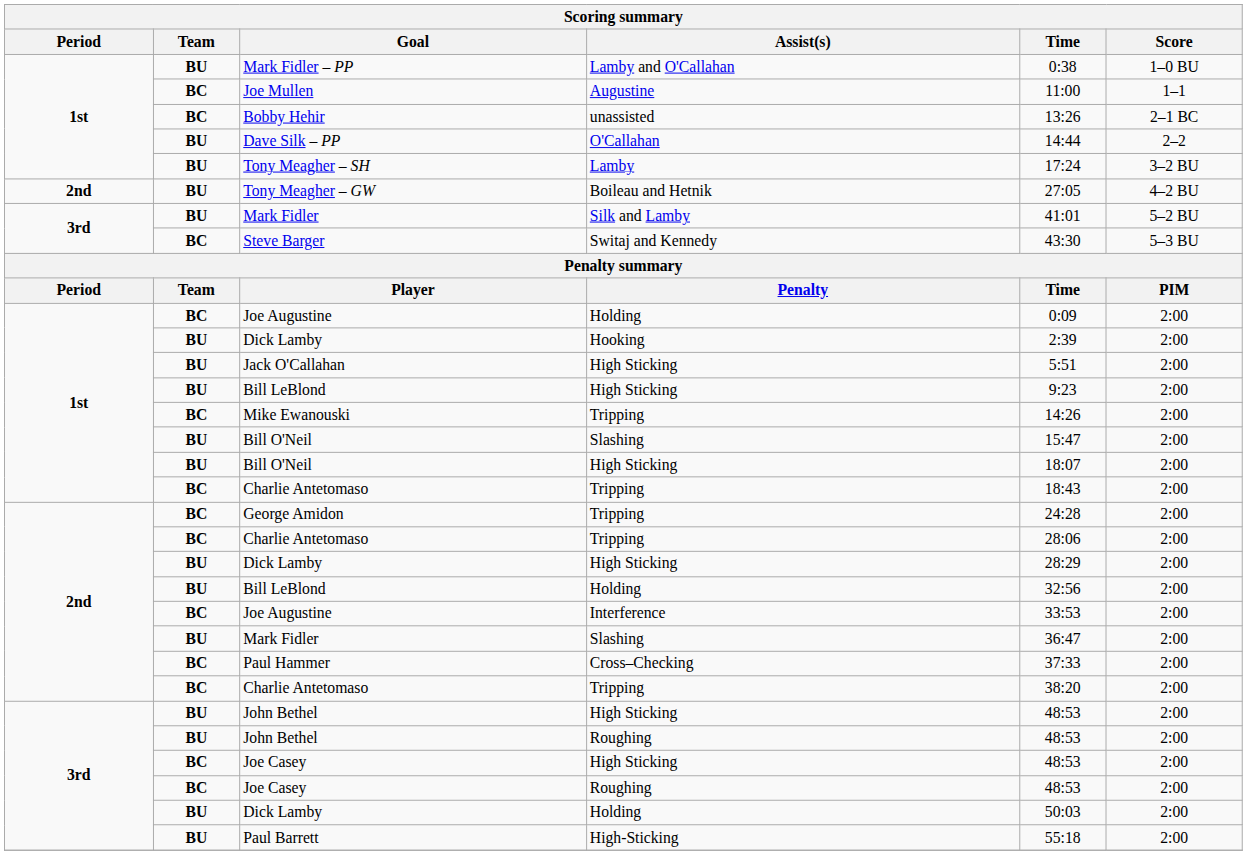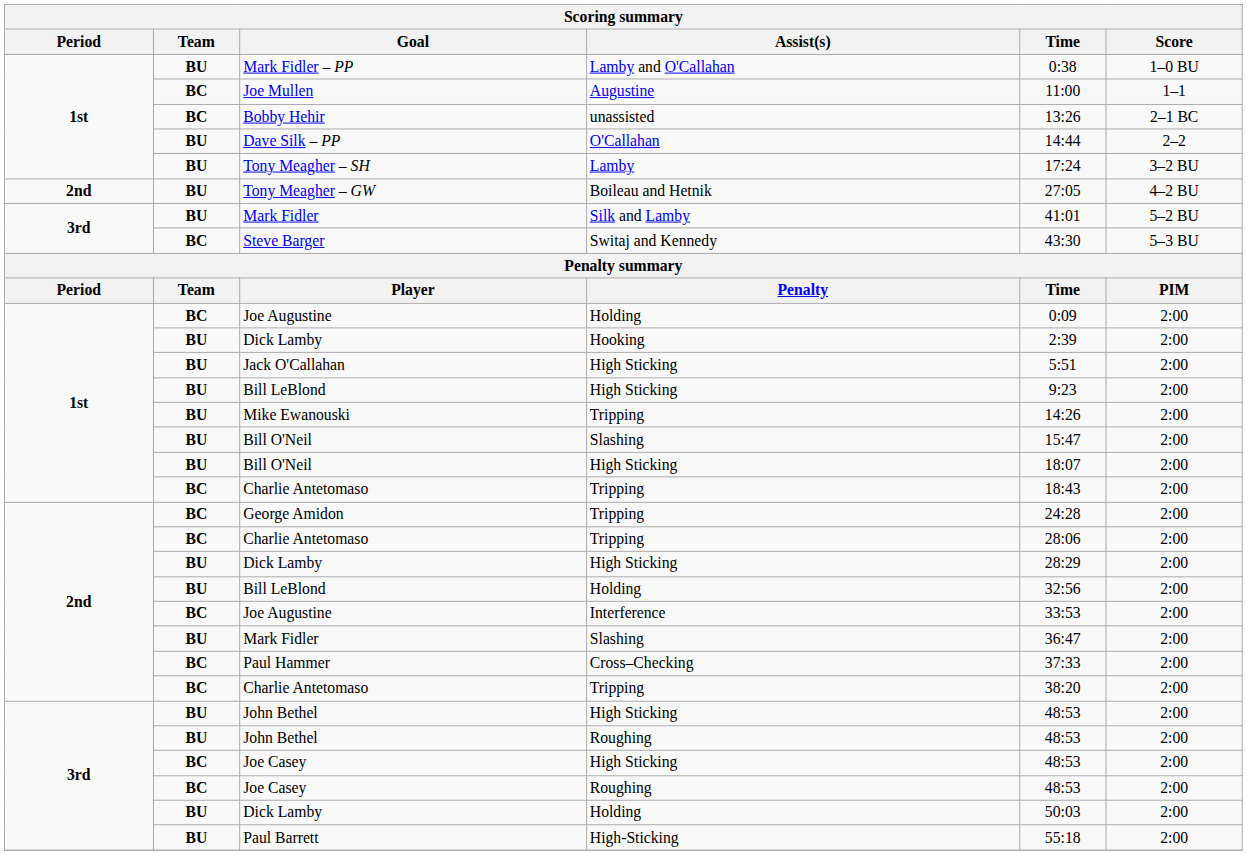Mike Ewanouski | Team: BC -> BU
